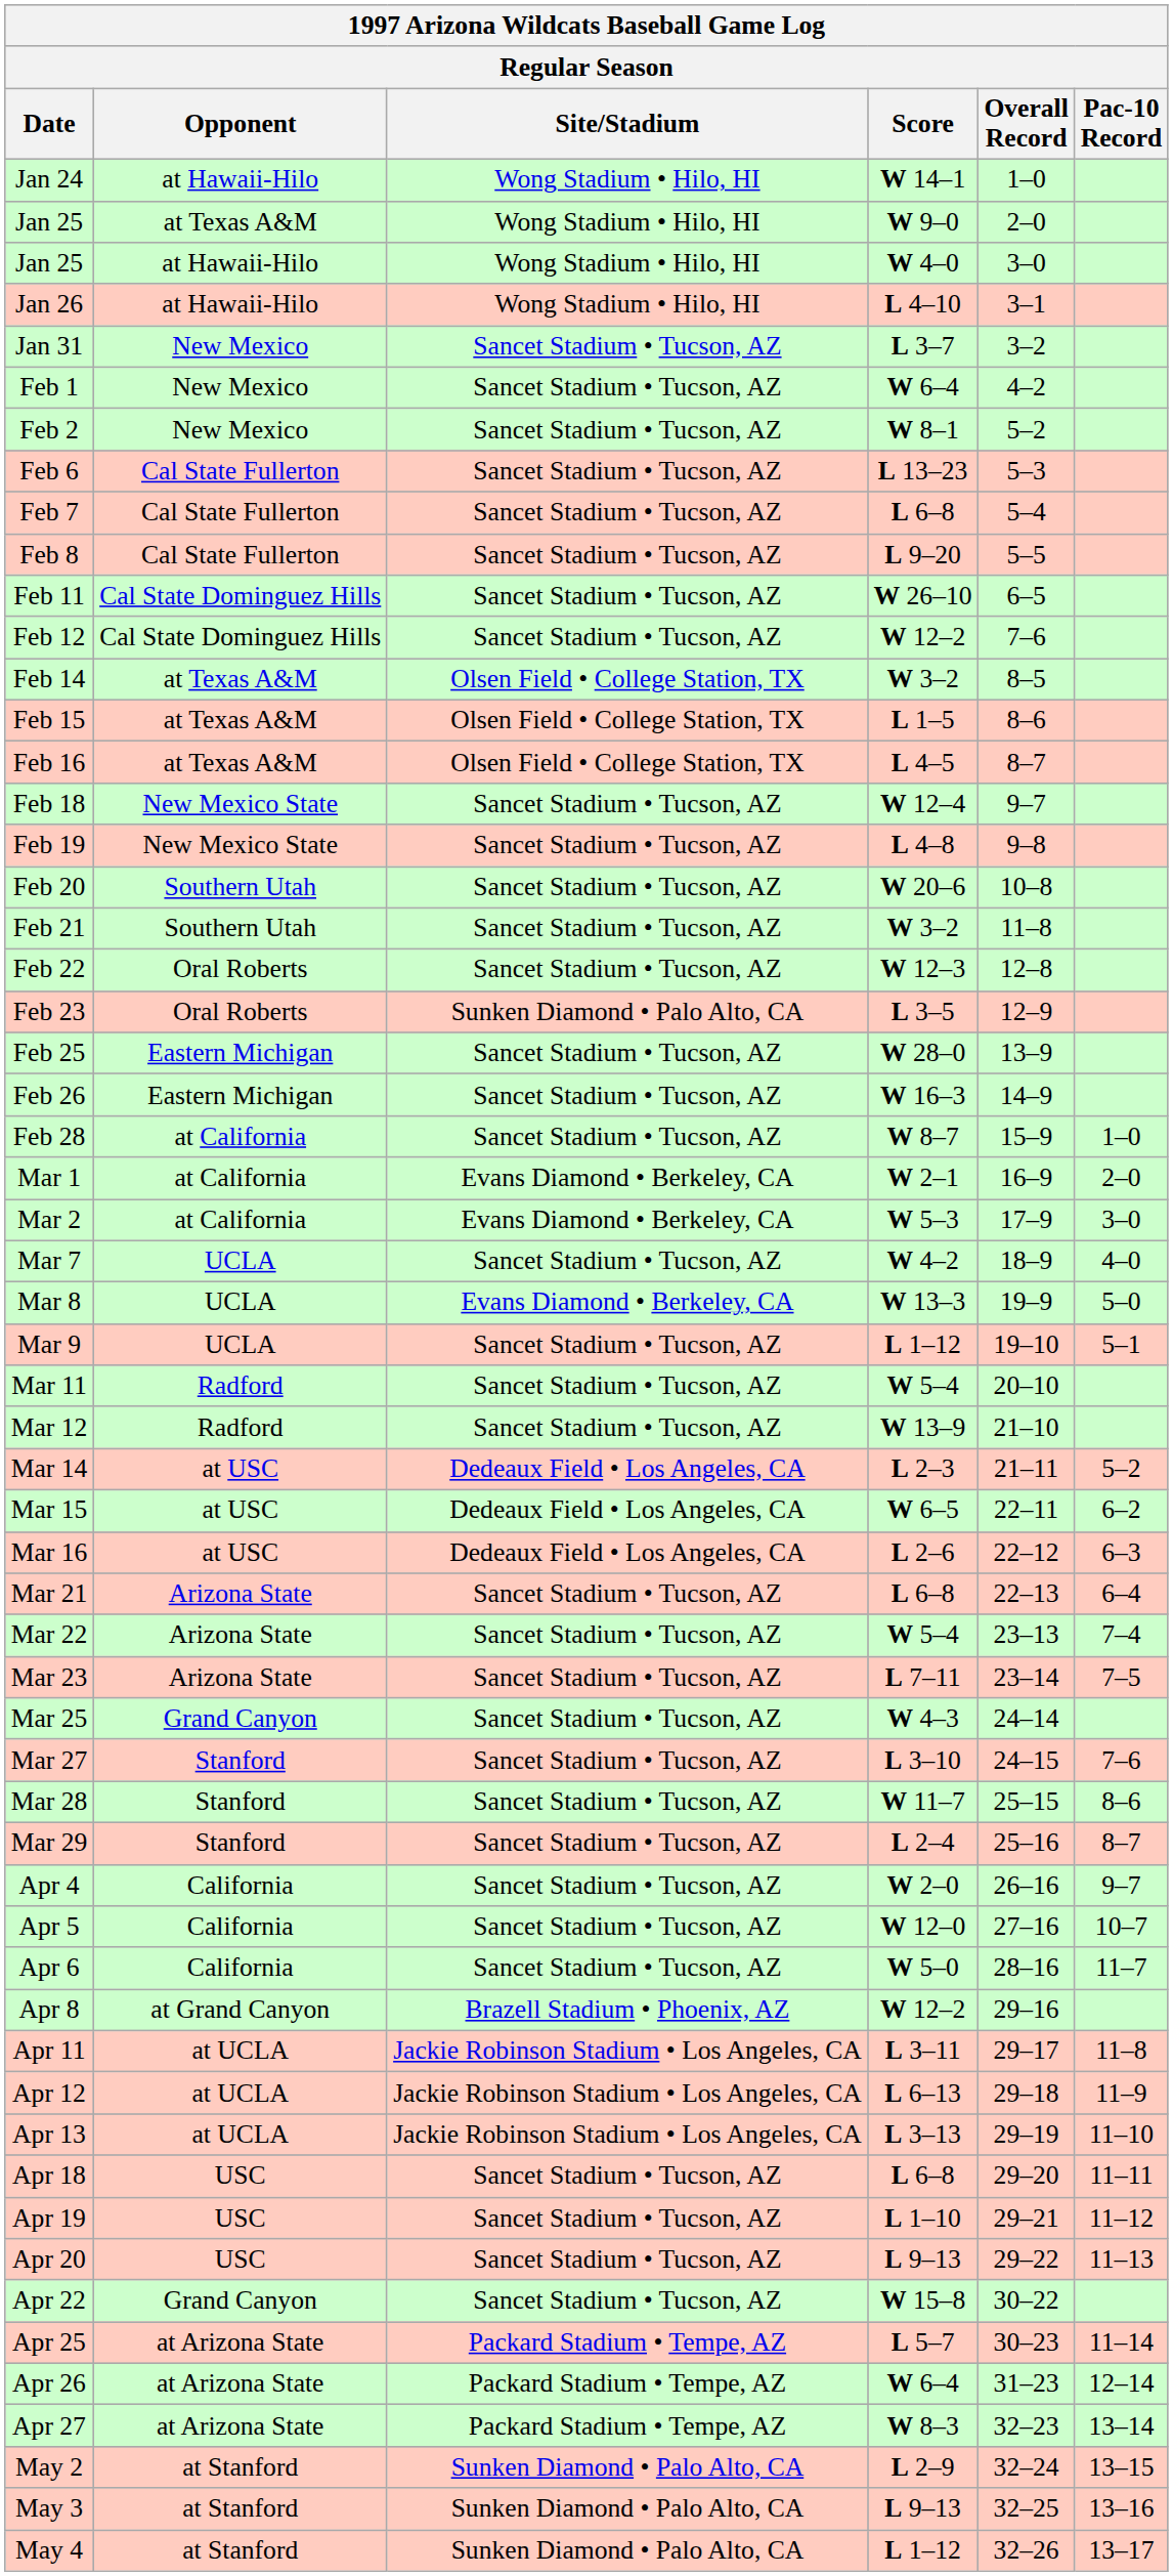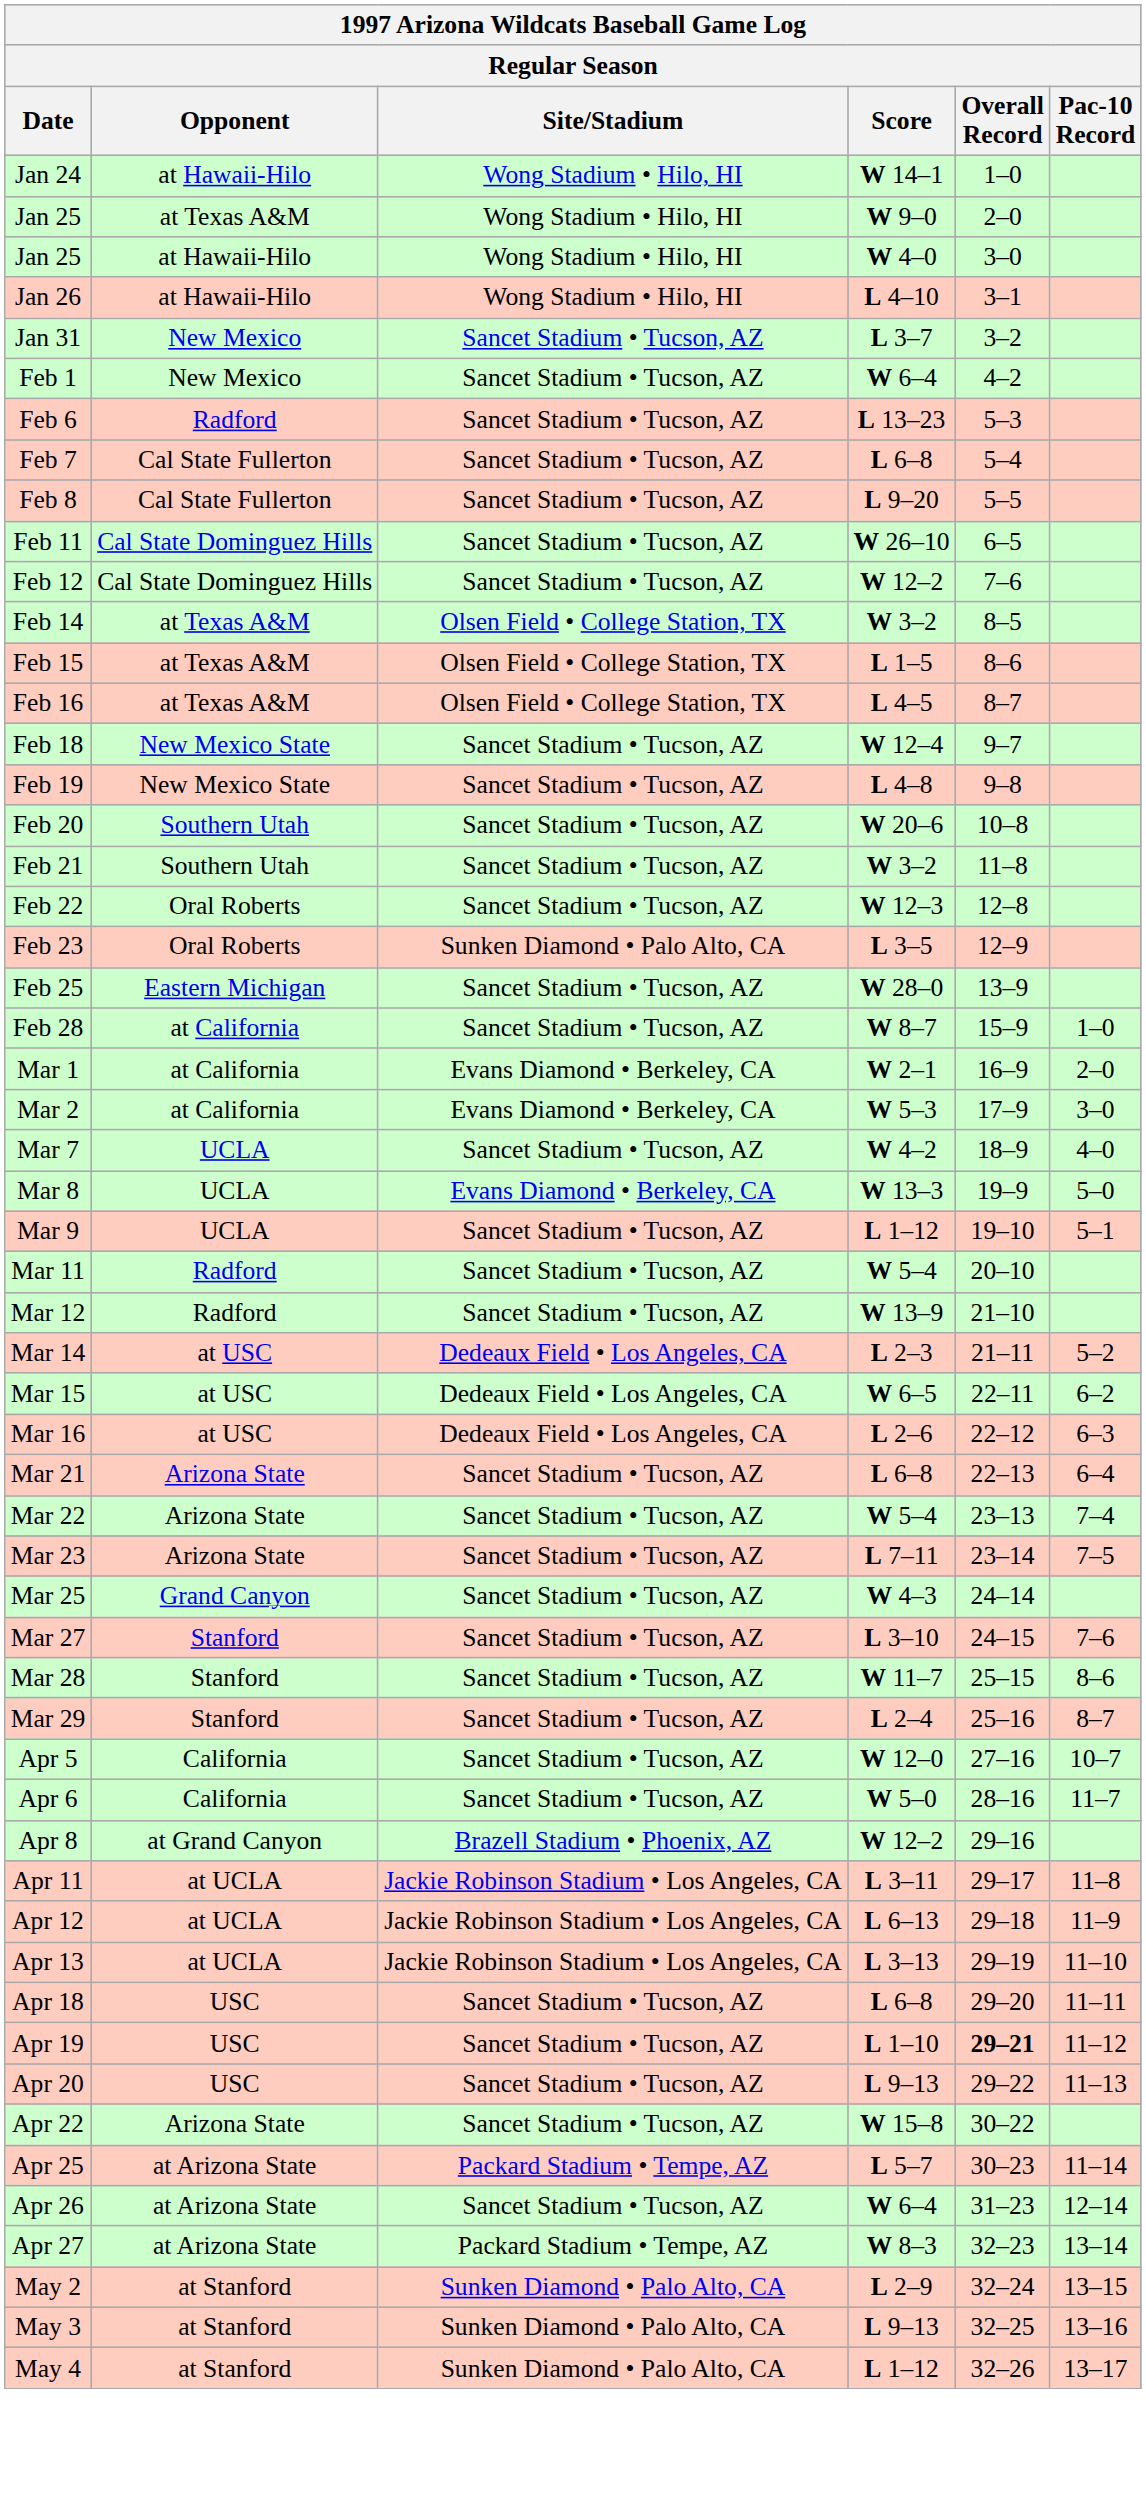- row: Feb 2 | New Mexico | Sancet Stadium • Tucson, AZ | W 8–1 | 5–2
Feb 6 | Opponent: Cal State Fullerton -> Radford
- row: Feb 26 | Eastern Michigan | Sancet Stadium • Tucson, AZ | W 16–3 | 14–9
- row: Apr 4 | California | Sancet Stadium • Tucson, AZ | W 2–0 | 26–16 | 9–7
Apr 19 | Overall Record: normal -> bold
Apr 22 | Opponent: Grand Canyon -> Arizona State
Apr 26 | Site/Stadium: Packard Stadium • Tempe, AZ -> Sancet Stadium • Tucson, AZ
